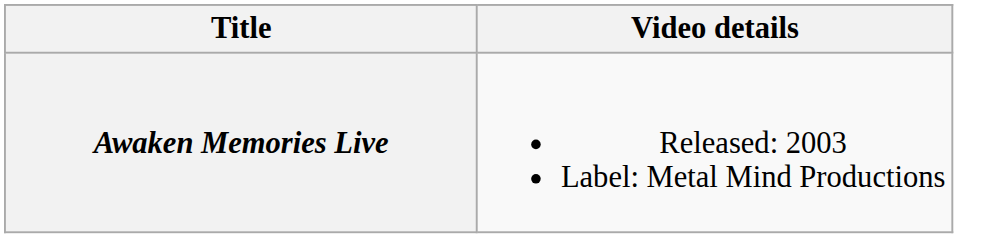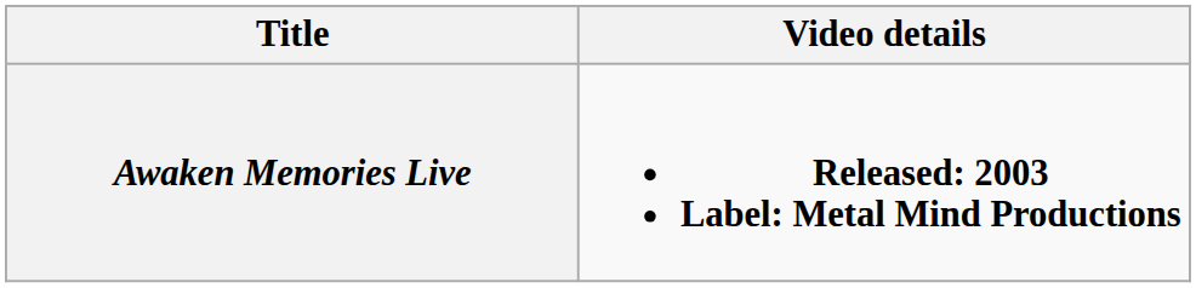Awaken Memories Live | Video details: normal -> bold
